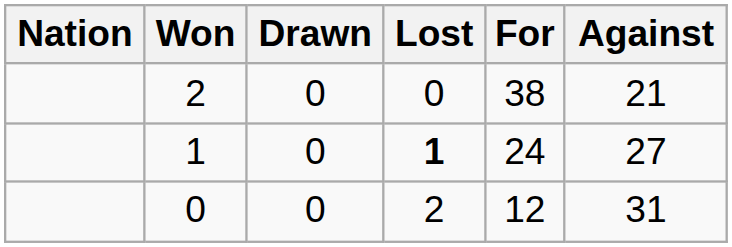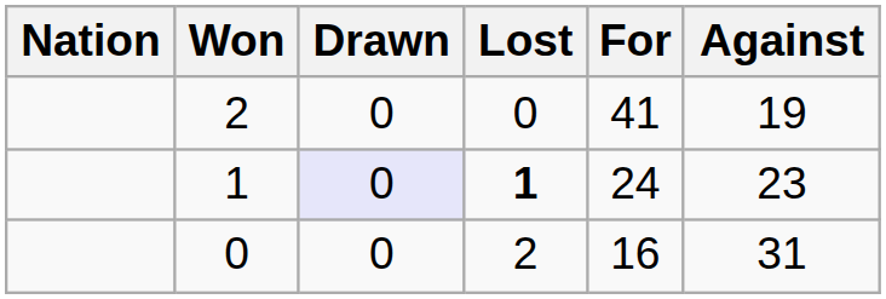row 2 | For: 38 -> 41
row 2 | Against: 21 -> 19
row 3 | Drawn: no background -> lavender background
row 3 | Against: 27 -> 23
row 4 | For: 12 -> 16
